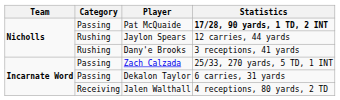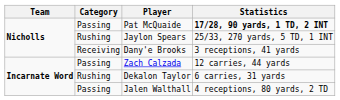Jaylon Spears | Statistics: 12 carries, 44 yards -> 25/33, 270 yards, 5 TD, 1 INT
Dany'e Brooks | Category: Rushing -> Receiving
Zach Calzada | Statistics: 25/33, 270 yards, 5 TD, 1 INT -> 12 carries, 44 yards
Dekalon Taylor | Category: Passing -> Rushing
Jalen Walthall | Category: Receiving -> Passing
